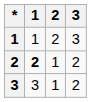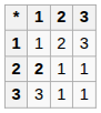row 3 | 3: 2 -> 1
row 4 | 3: 2 -> 1
